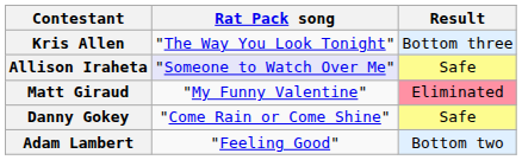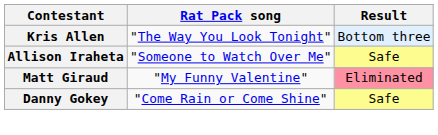Allison Iraheta | Rat Pack song: lavender background -> no background
- row: Adam Lambert | "Feeling Good" | Bottom two
